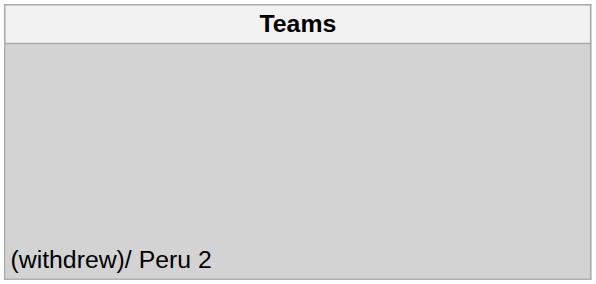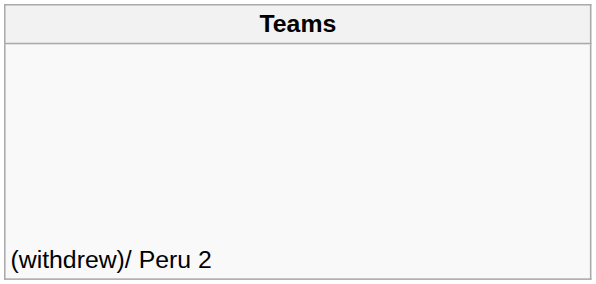row 2 | column 1: lightgrey background -> no background
